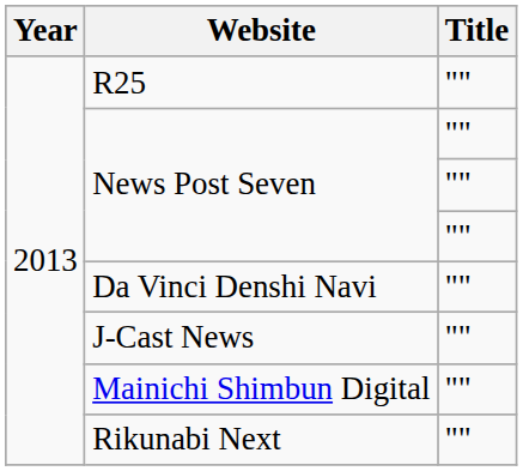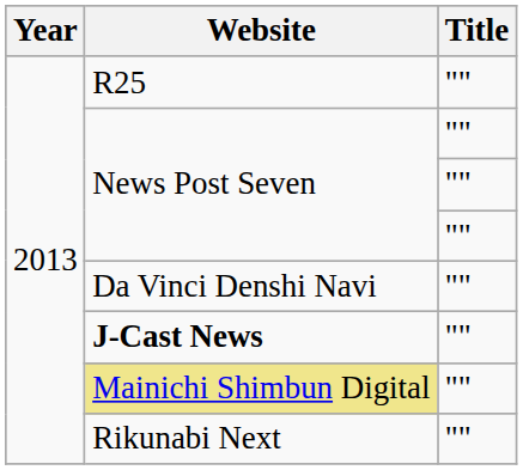J-Cast News | Website: normal -> bold
Mainichi Shimbun Digital | Website: no background -> khaki background
